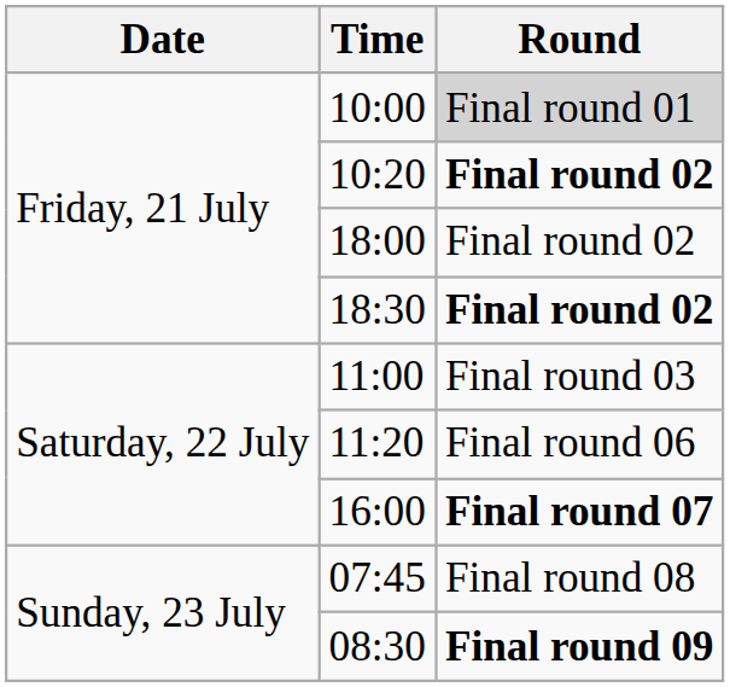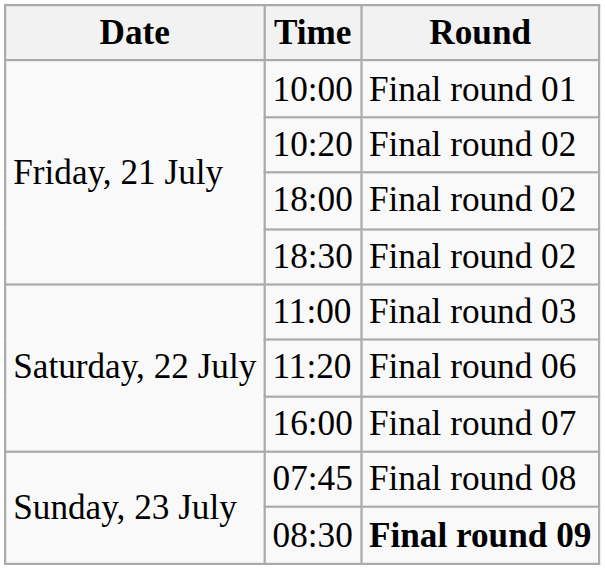10:00 | Round: lightgrey background -> no background
10:20 | Round: bold -> normal
18:30 | Round: bold -> normal
16:00 | Round: bold -> normal
